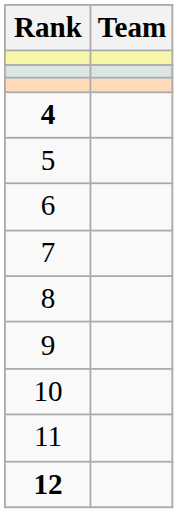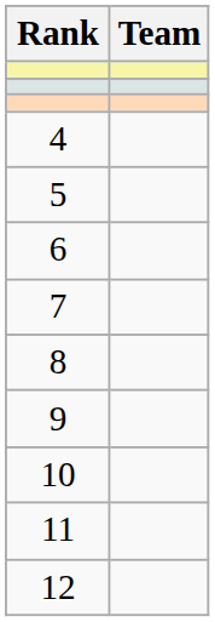row 5 | Rank: bold -> normal
row 13 | Rank: bold -> normal
